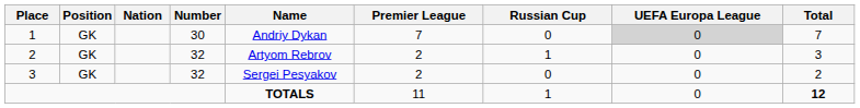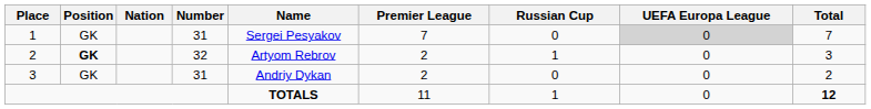row 2 | Number: 30 -> 31
row 2 | Name: Andriy Dykan -> Sergei Pesyakov
row 3 | Position: normal -> bold
row 4 | Number: 32 -> 31
row 4 | Name: Sergei Pesyakov -> Andriy Dykan
